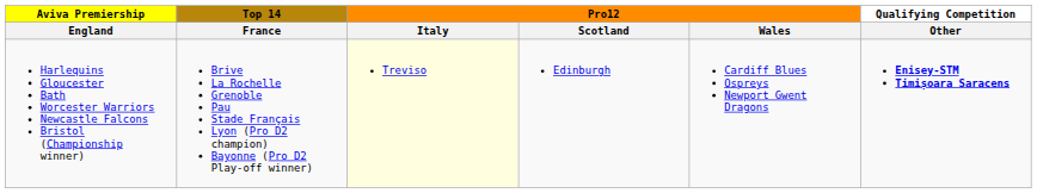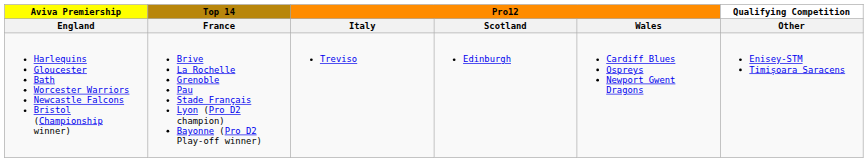row 3 | Pro12 / Italy: lightyellow background -> no background
row 3 | Qualifying Competition / Other: bold -> normal
